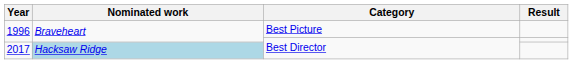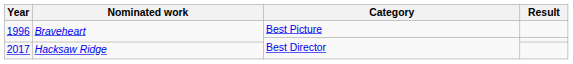2017 | Nominated work: lightblue background -> no background
